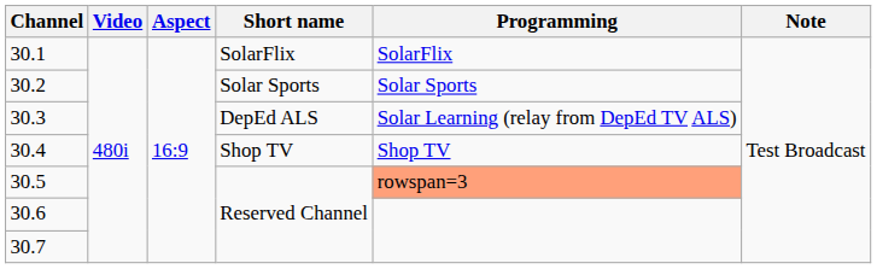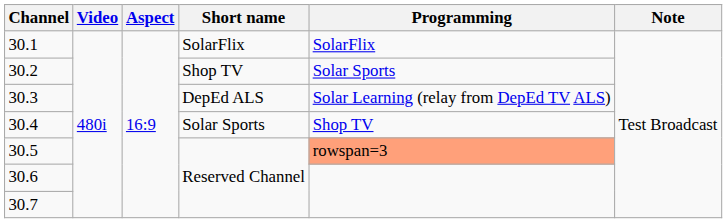30.2 | Short name: Solar Sports -> Shop TV
30.4 | Short name: Shop TV -> Solar Sports
